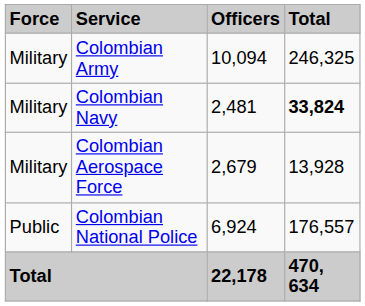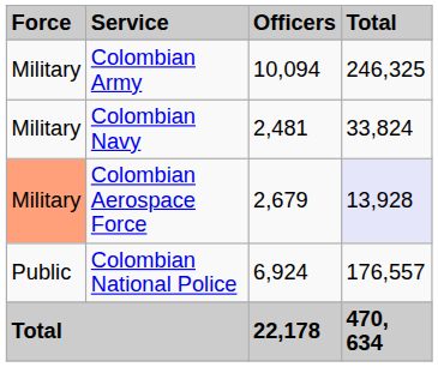Colombian Navy | Total: bold -> normal
Colombian Aerospace Force | Force: no background -> lightsalmon background
Colombian Aerospace Force | Total: no background -> lavender background
